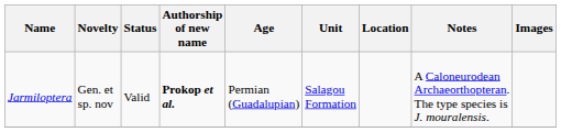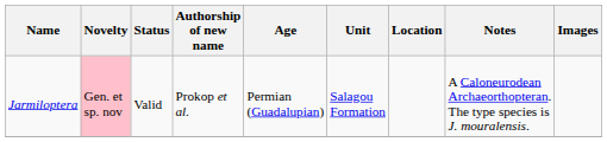Jarmiloptera | Novelty: no background -> pink background
Jarmiloptera | Authorship of new name: bold -> normal
